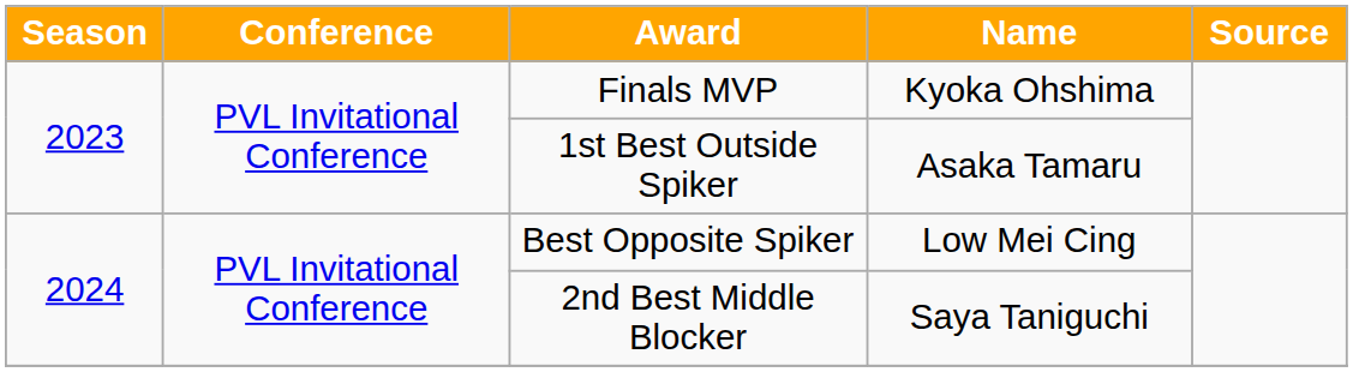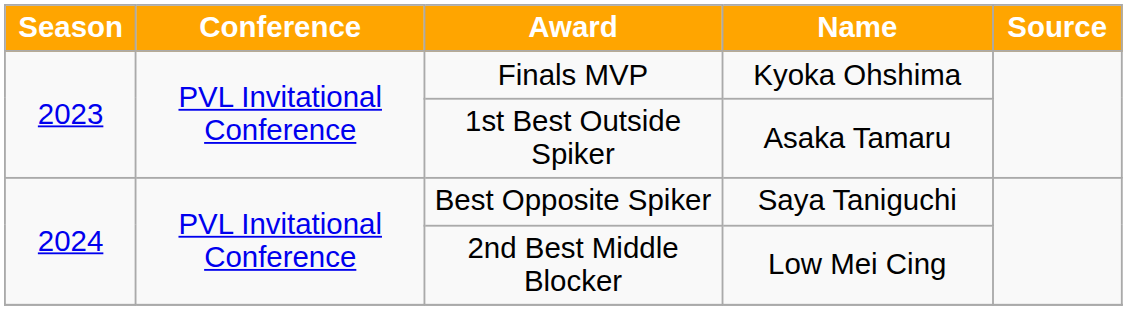Best Opposite Spiker | Name: Low Mei Cing -> Saya Taniguchi
2nd Best Middle Blocker | Name: Saya Taniguchi -> Low Mei Cing
